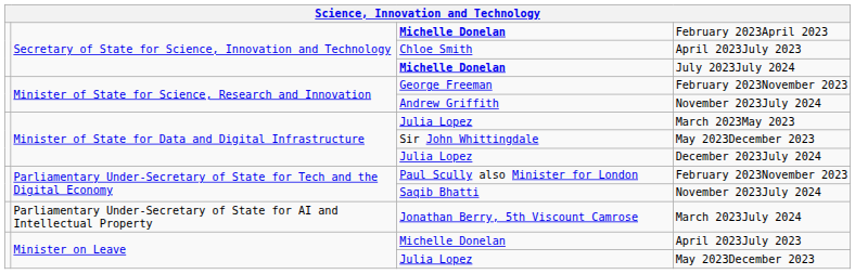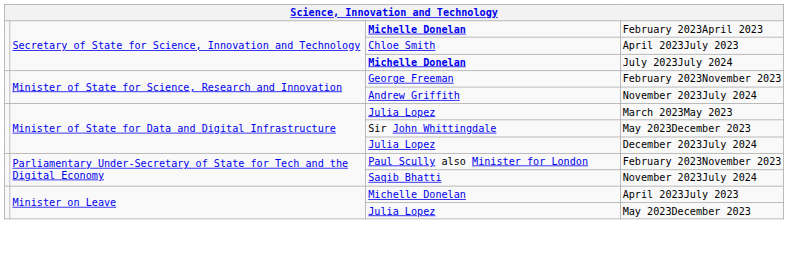- row: Parliamentary Under-Secretary of State for AI and Intellectual Property | Jonathan Berry, 5th Viscount Camrose | March 2023July 2024
